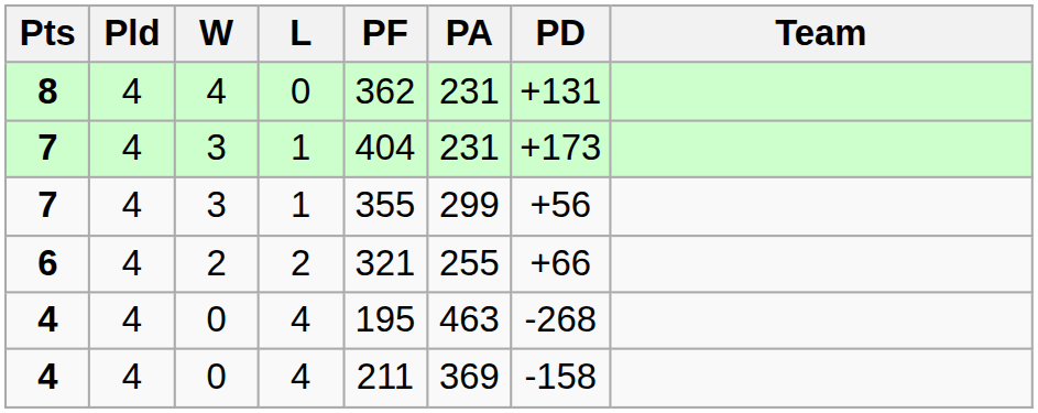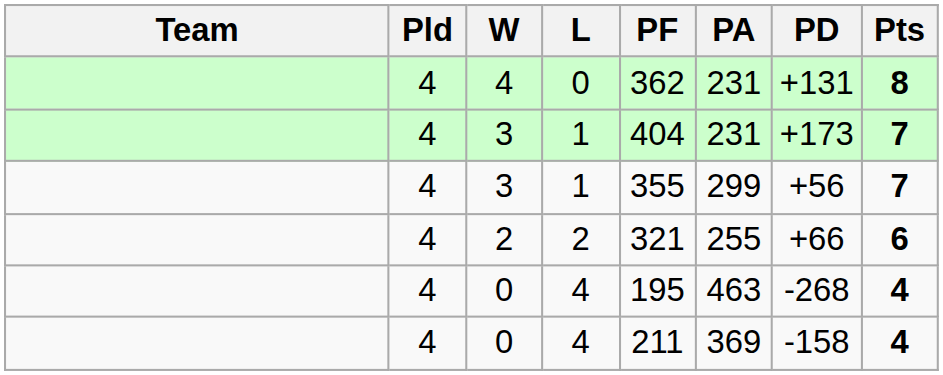columns swapped: Team <-> Pts
